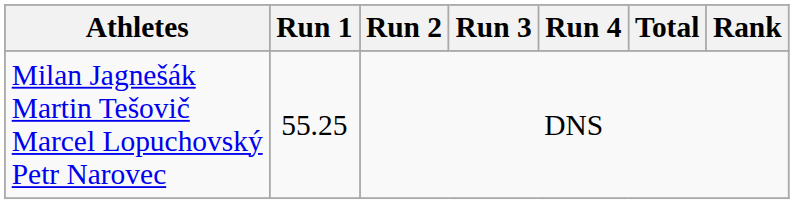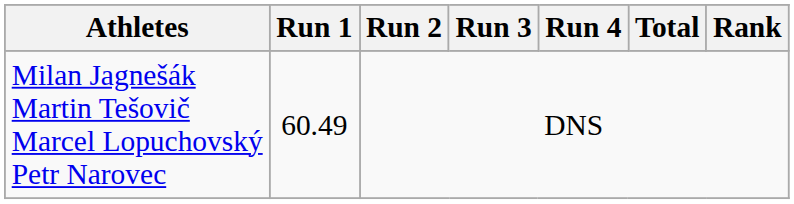row 2 | Run 1: 55.25 -> 60.49
